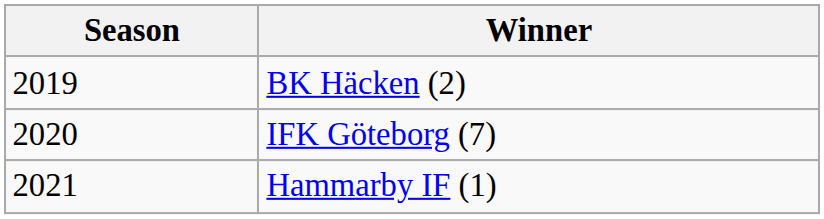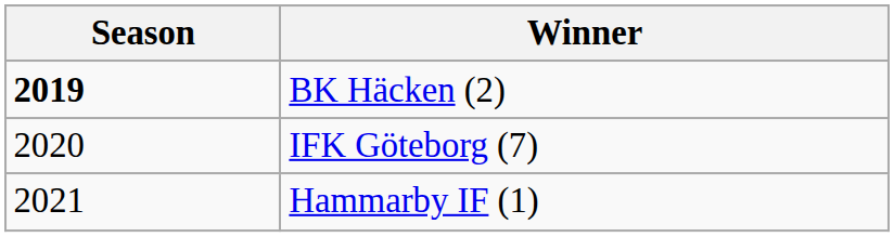BK Häcken (2) | Season: normal -> bold
